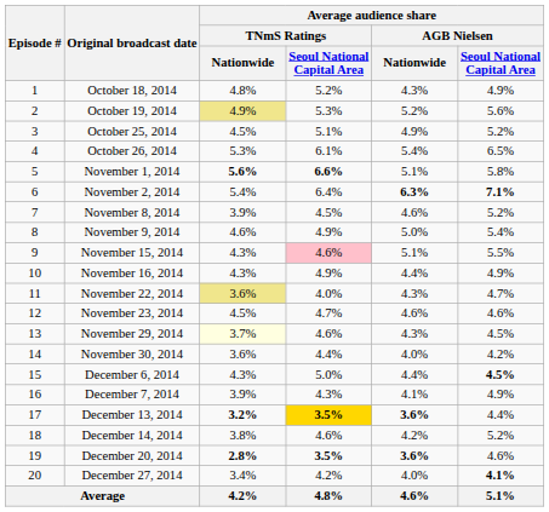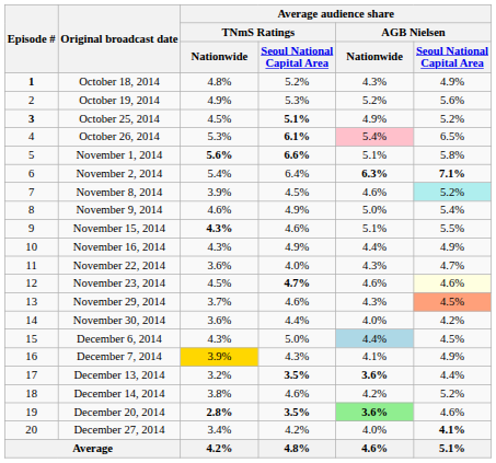October 18, 2014 | Episode #: normal -> bold
October 19, 2014 | Average audience share / TNmS Ratings / Nationwide: khaki background -> no background
October 25, 2014 | Episode #: normal -> bold
October 25, 2014 | column 4: normal -> bold
October 26, 2014 | column 4: normal -> bold
October 26, 2014 | Average audience share / AGB Nielsen / Nationwide: no background -> pink background
November 8, 2014 | column 6: no background -> paleturquoise background
November 15, 2014 | Average audience share / TNmS Ratings / Nationwide: normal -> bold
November 15, 2014 | column 4: pink background -> no background
November 22, 2014 | Average audience share / TNmS Ratings / Nationwide: khaki background -> no background
November 23, 2014 | column 4: normal -> bold
November 23, 2014 | column 6: no background -> lightyellow background
November 29, 2014 | Average audience share / TNmS Ratings / Nationwide: lightyellow background -> no background
November 29, 2014 | column 6: no background -> lightsalmon background
December 6, 2014 | Average audience share / AGB Nielsen / Nationwide: no background -> lightblue background
December 6, 2014 | column 6: bold -> normal
December 7, 2014 | Average audience share / TNmS Ratings / Nationwide: no background -> gold background
December 13, 2014 | Average audience share / TNmS Ratings / Nationwide: bold -> normal
December 13, 2014 | column 4: gold background -> no background
December 20, 2014 | Average audience share / AGB Nielsen / Nationwide: no background -> lightgreen background
